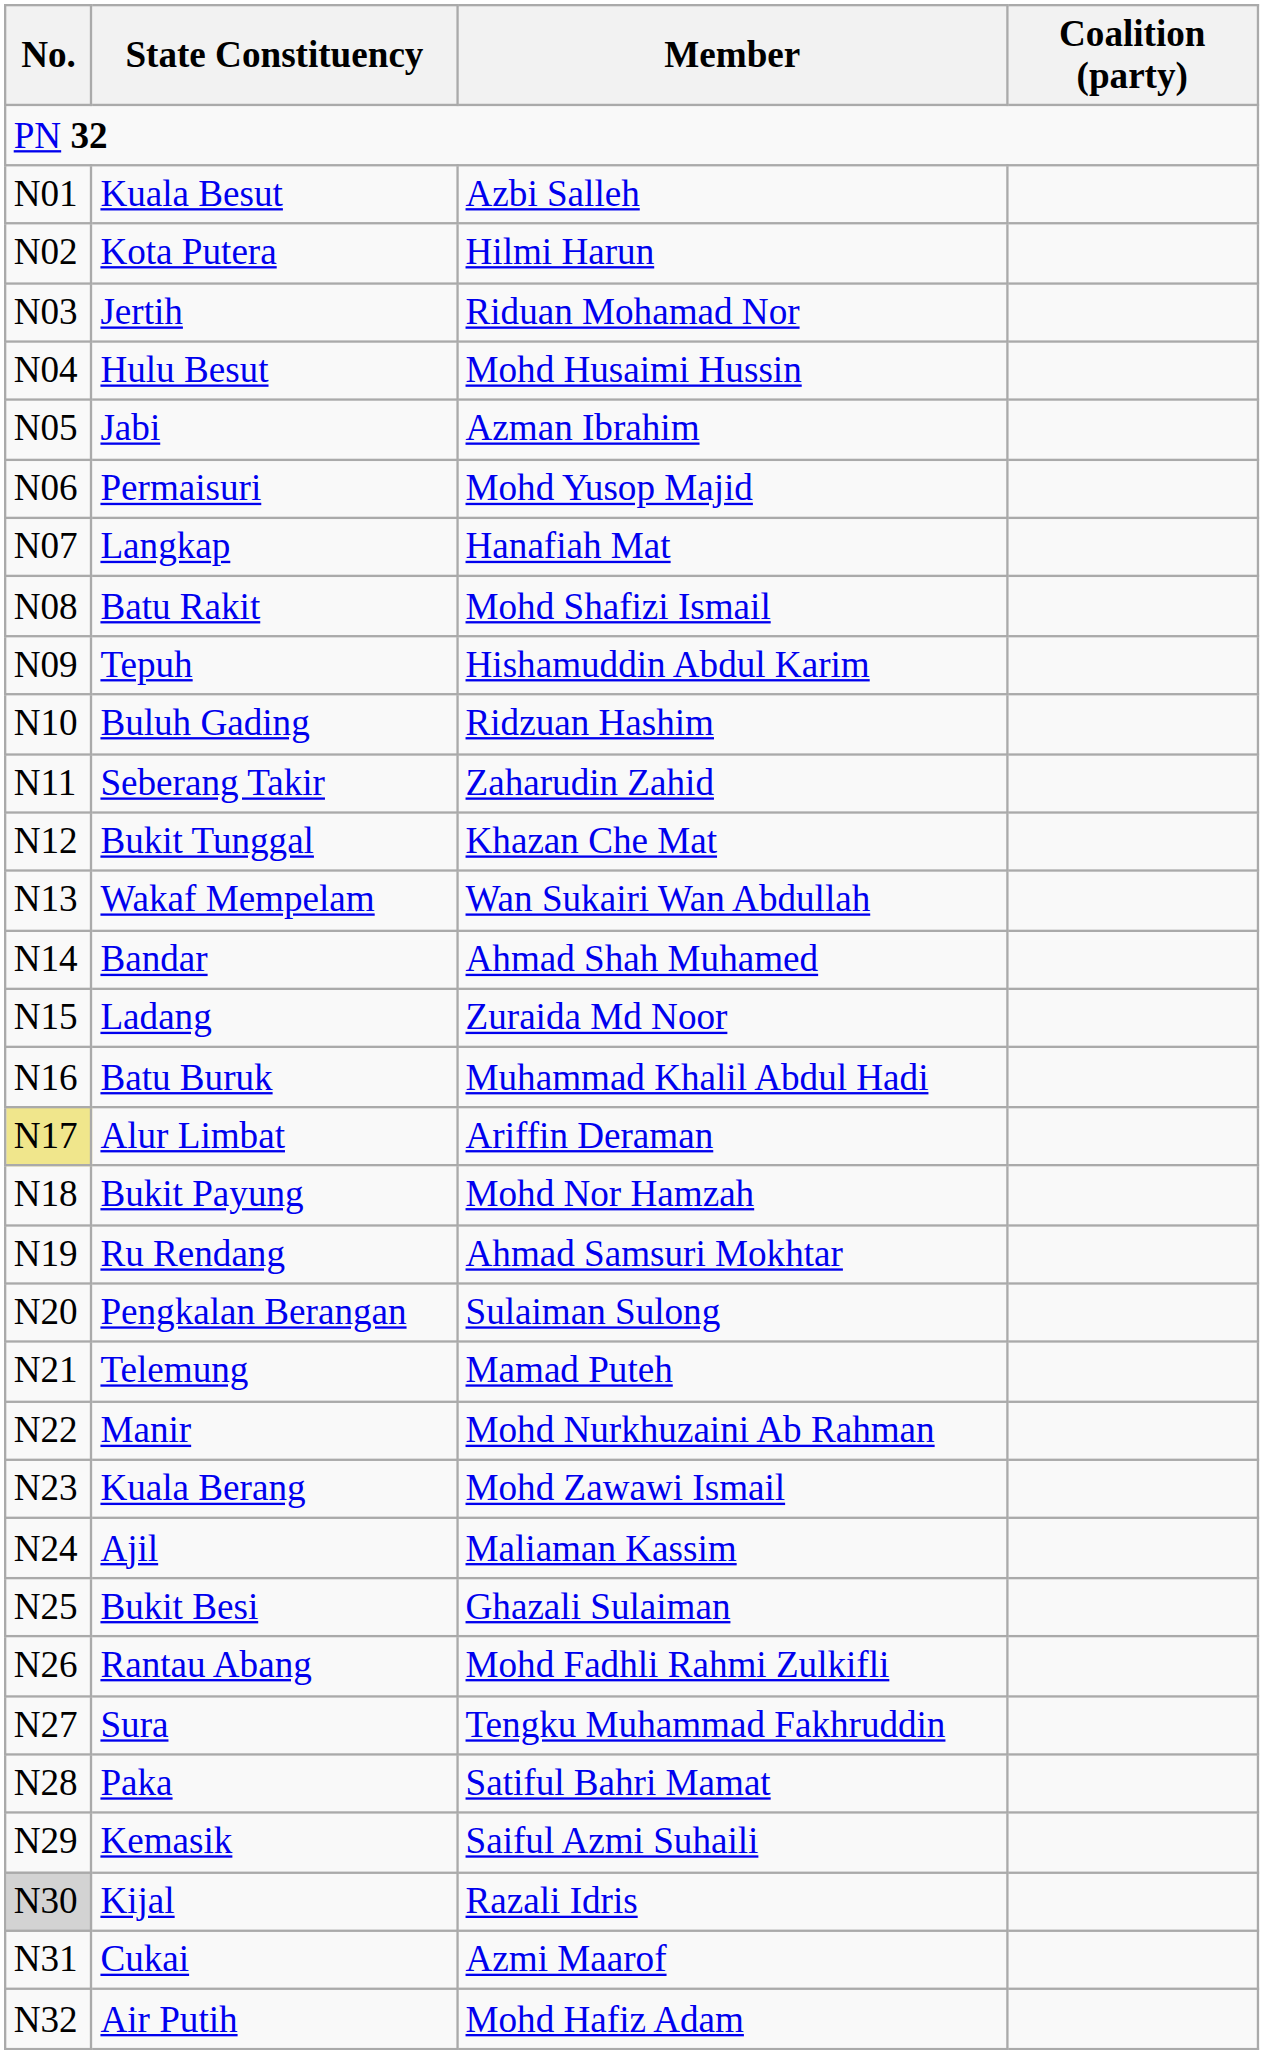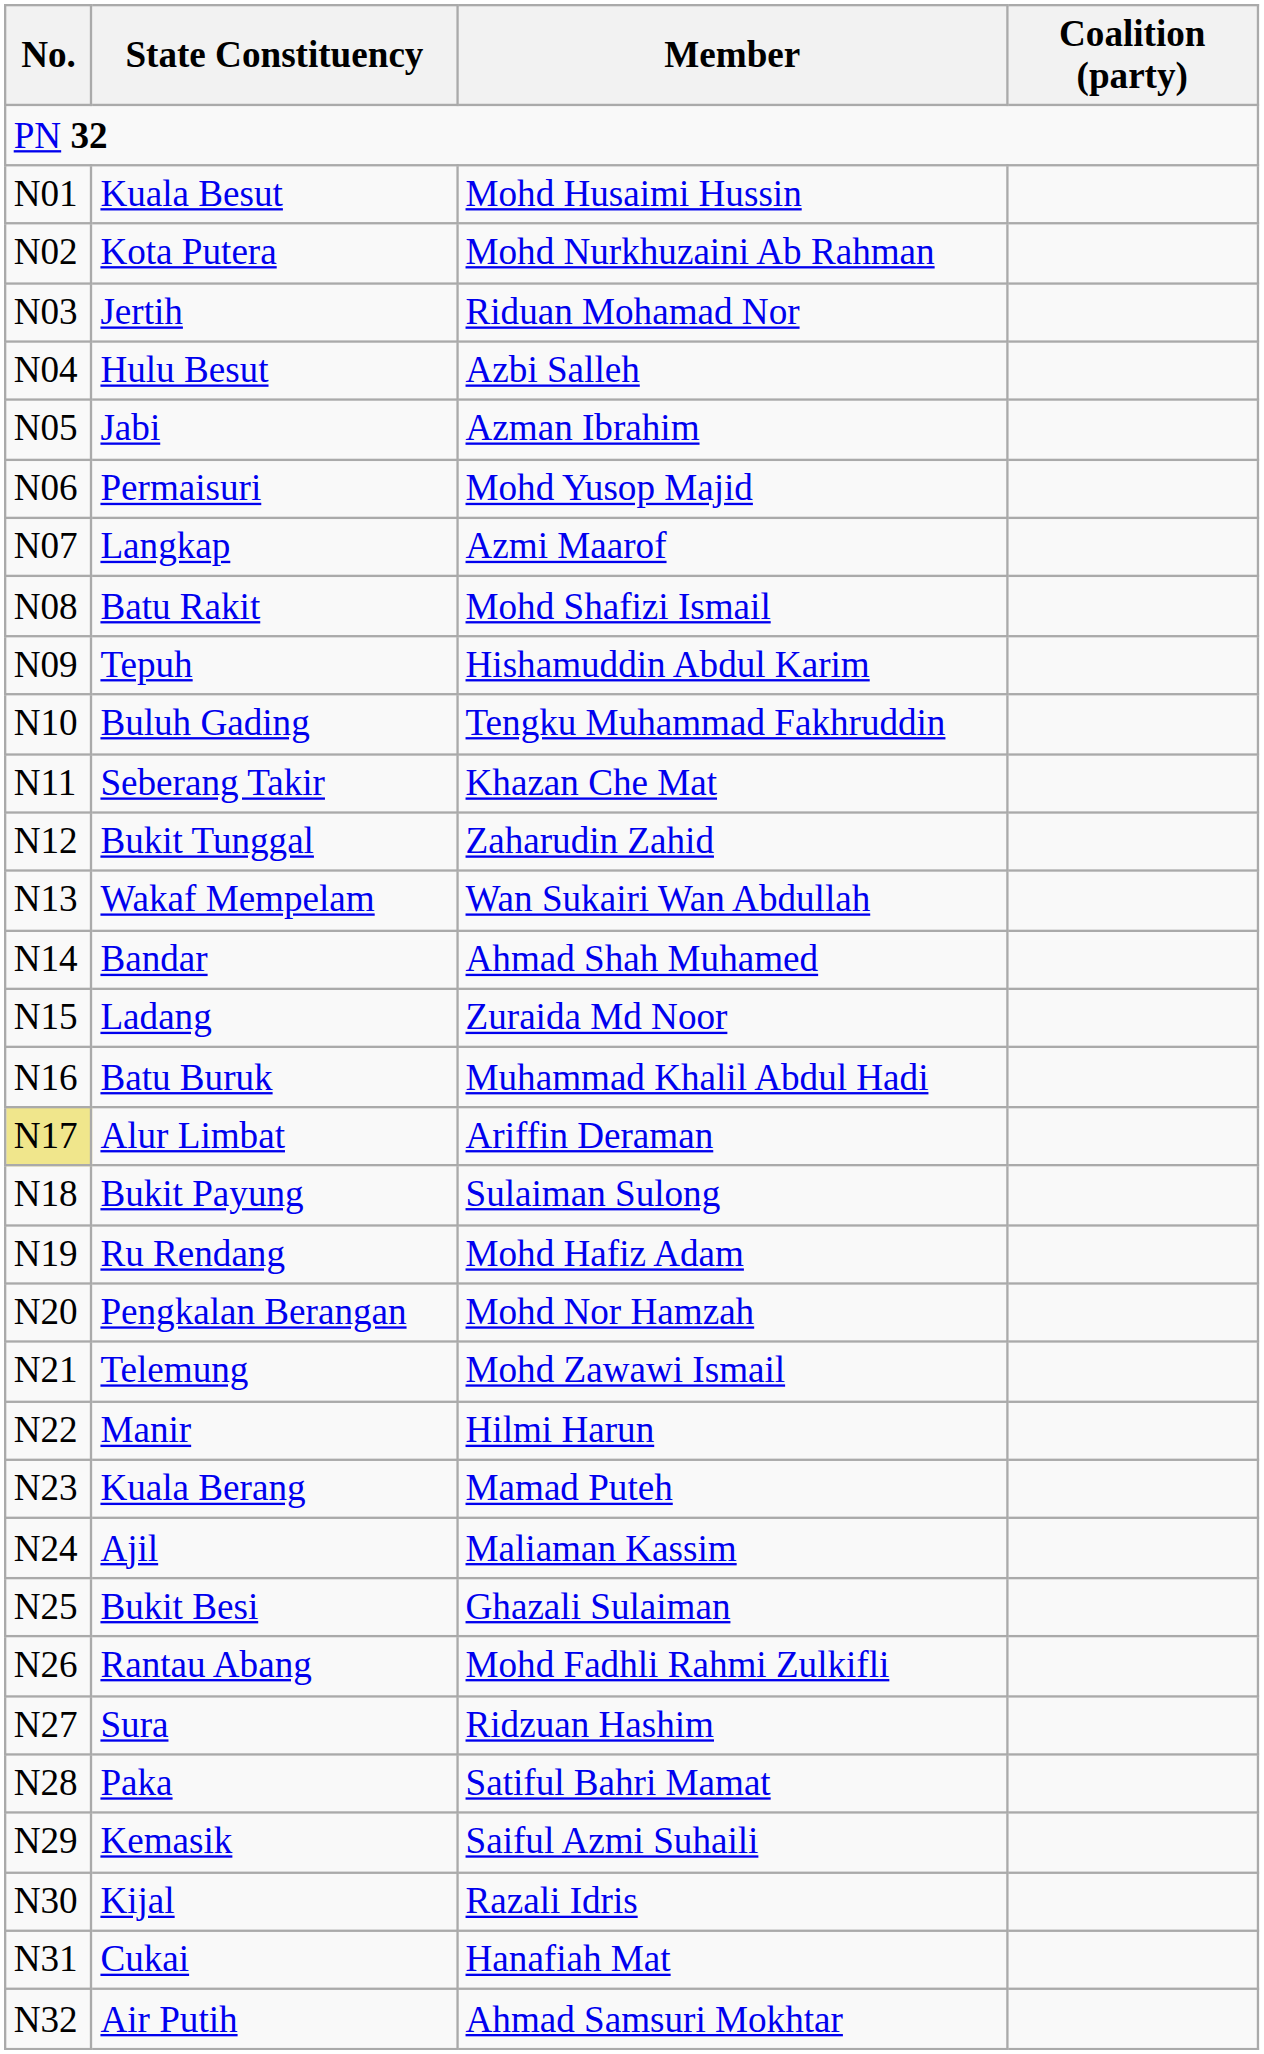Kuala Besut | Member: Azbi Salleh -> Mohd Husaimi Hussin
Kota Putera | Member: Hilmi Harun -> Mohd Nurkhuzaini Ab Rahman
Hulu Besut | Member: Mohd Husaimi Hussin -> Azbi Salleh
Langkap | Member: Hanafiah Mat -> Azmi Maarof
Buluh Gading | Member: Ridzuan Hashim -> Tengku Muhammad Fakhruddin
Seberang Takir | Member: Zaharudin Zahid -> Khazan Che Mat
Bukit Tunggal | Member: Khazan Che Mat -> Zaharudin Zahid
Bukit Payung | Member: Mohd Nor Hamzah -> Sulaiman Sulong
Ru Rendang | Member: Ahmad Samsuri Mokhtar -> Mohd Hafiz Adam
Pengkalan Berangan | Member: Sulaiman Sulong -> Mohd Nor Hamzah
Telemung | Member: Mamad Puteh -> Mohd Zawawi Ismail
Manir | Member: Mohd Nurkhuzaini Ab Rahman -> Hilmi Harun
Kuala Berang | Member: Mohd Zawawi Ismail -> Mamad Puteh
Sura | Member: Tengku Muhammad Fakhruddin -> Ridzuan Hashim
Kijal | No.: lightgrey background -> no background
Cukai | Member: Azmi Maarof -> Hanafiah Mat
Air Putih | Member: Mohd Hafiz Adam -> Ahmad Samsuri Mokhtar
